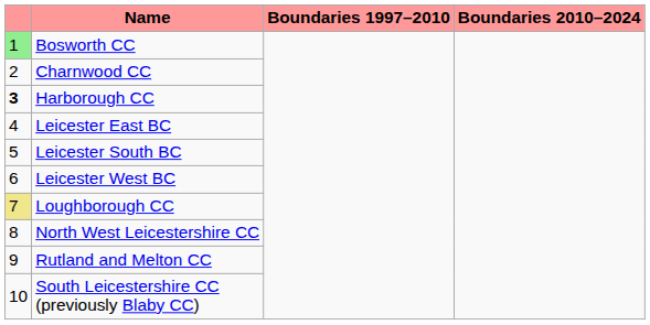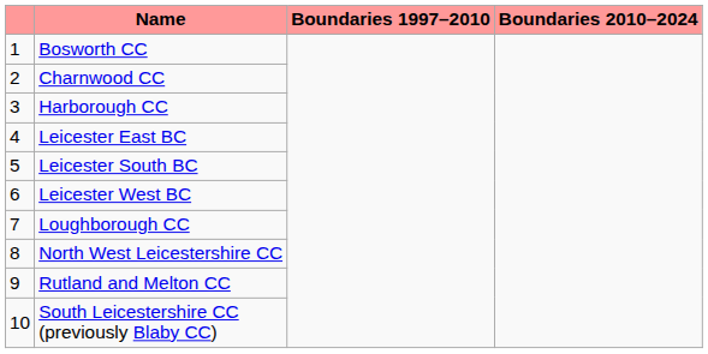Bosworth CC | column 1: lightgreen background -> no background
Harborough CC | column 1: bold -> normal
Loughborough CC | column 1: khaki background -> no background
